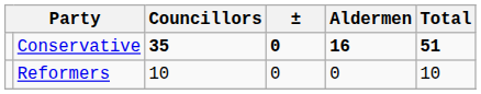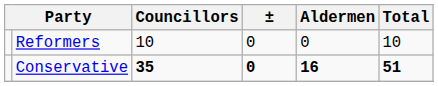rows swapped: Conservative <-> Reformers
